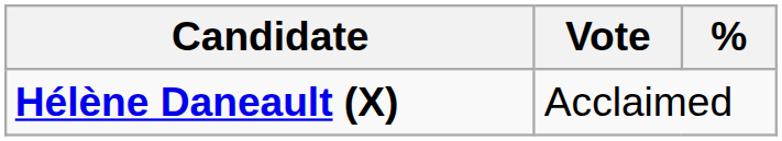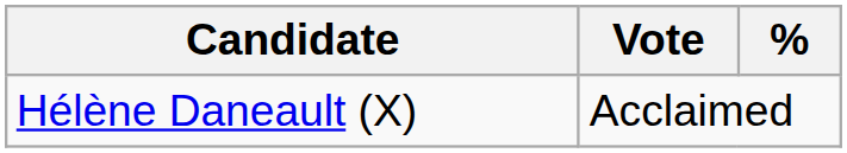Hélène Daneault (X) | Candidate: bold -> normal
